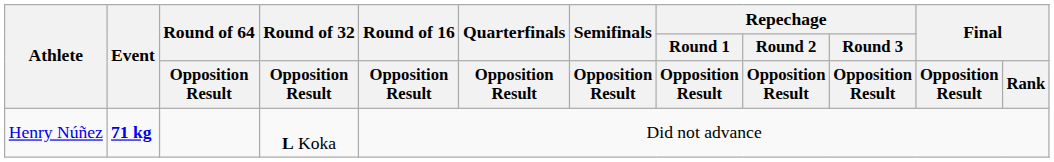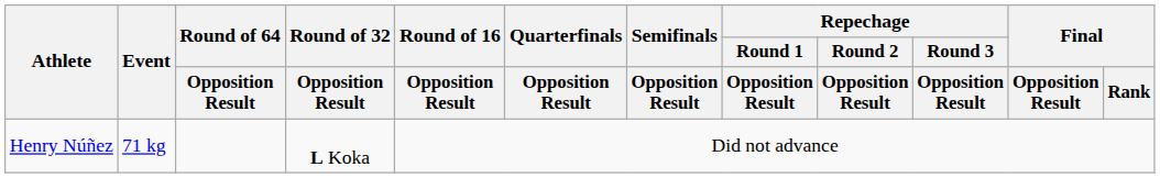Henry Núñez | Event: bold -> normal
